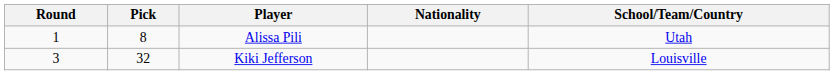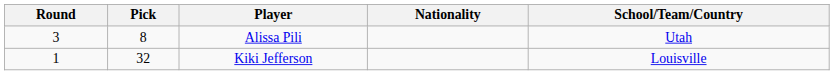Alissa Pili | Round: 1 -> 3
Kiki Jefferson | Round: 3 -> 1
